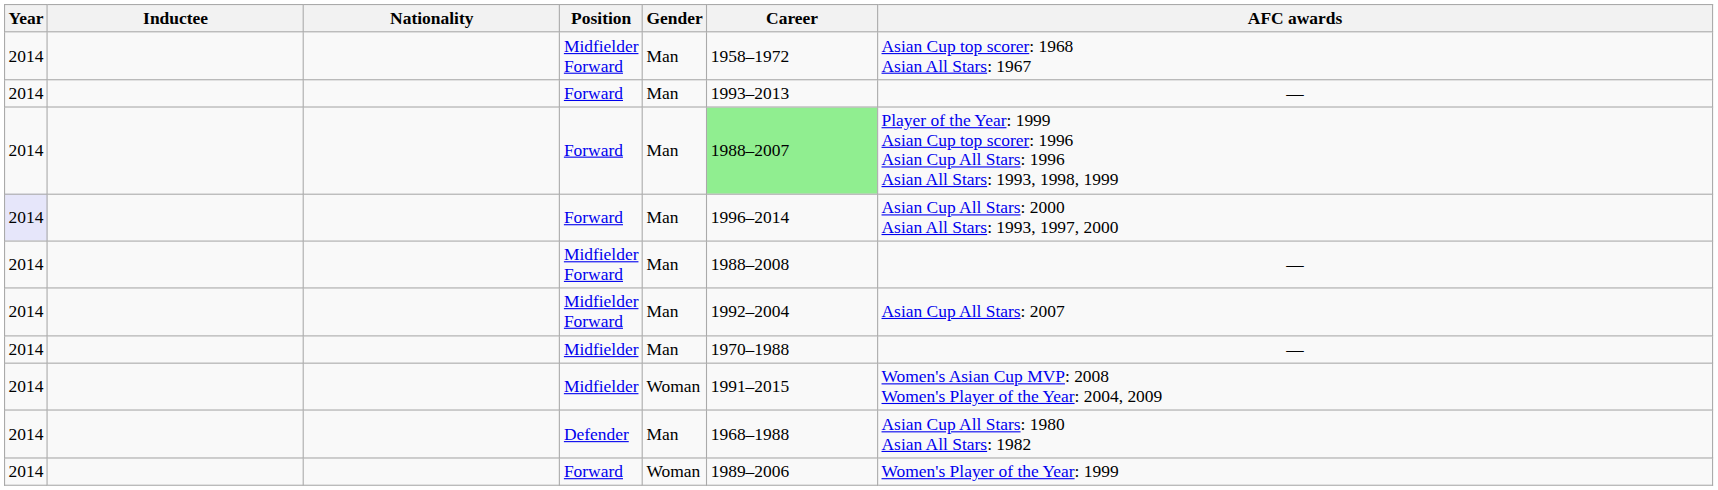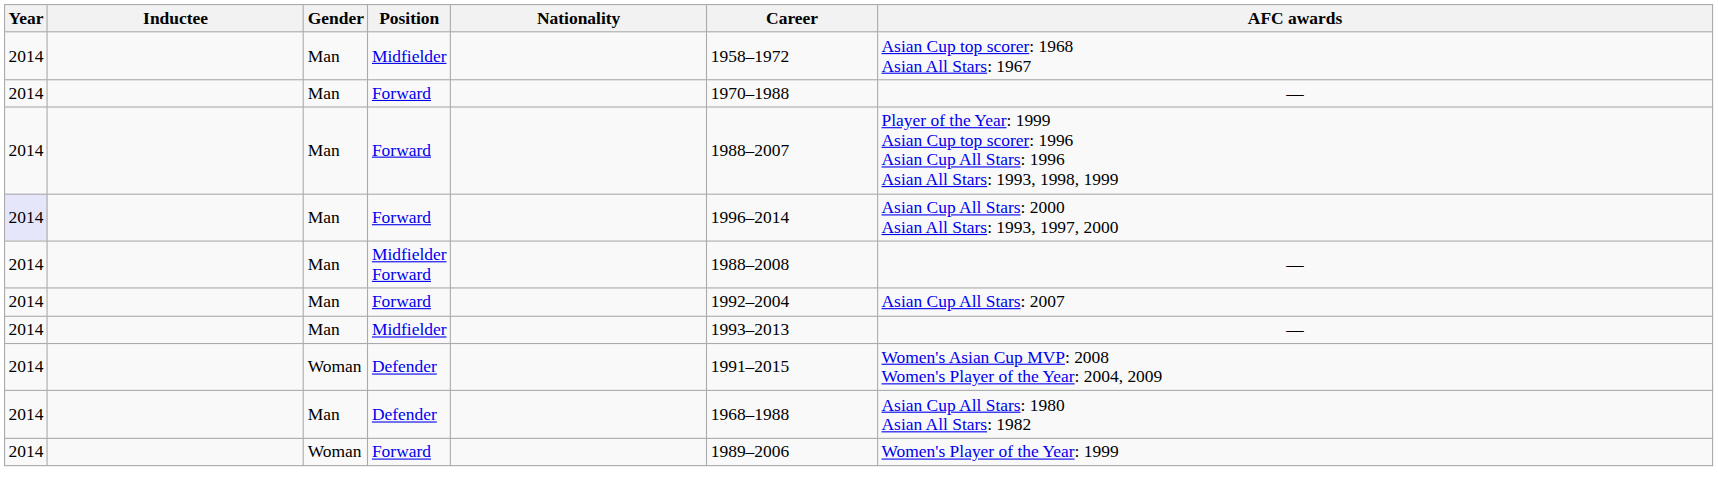columns swapped: Nationality <-> Gender
row 2 | Position: Midfielder Forward -> Midfielder
row 3 | Career: 1993–2013 -> 1970–1988
row 4 | Career: lightgreen background -> no background
row 7 | Position: Midfielder Forward -> Forward
row 8 | Career: 1970–1988 -> 1993–2013
row 9 | Position: Midfielder -> Defender
